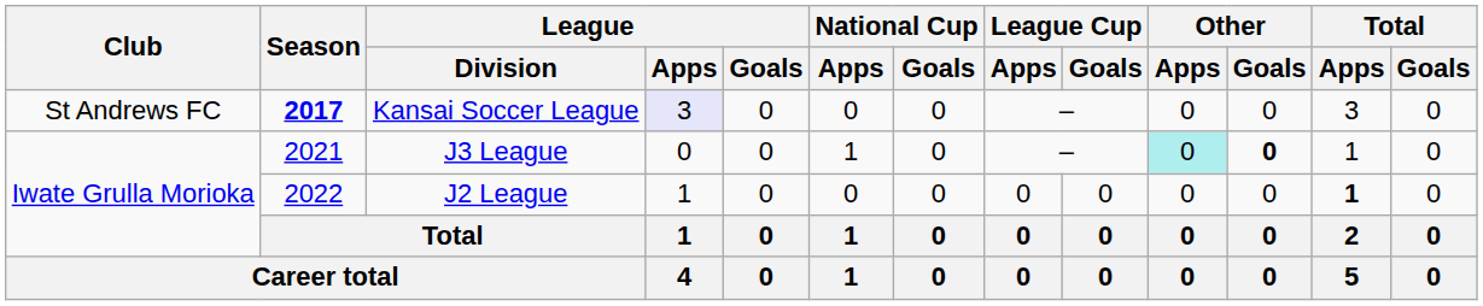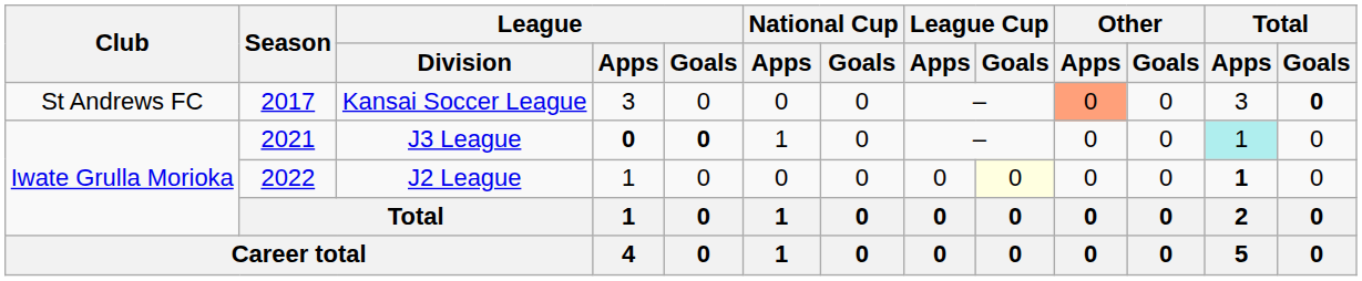Kansai Soccer League | Season: bold -> normal
Kansai Soccer League | League / Apps: lavender background -> no background
Kansai Soccer League | Other / Apps: no background -> lightsalmon background
Kansai Soccer League | Total / Goals: normal -> bold
J3 League | League / Apps: normal -> bold
J3 League | League / Goals: normal -> bold
J3 League | Other / Apps: paleturquoise background -> no background
J3 League | Other / Goals: bold -> normal
J3 League | Total / Apps: no background -> paleturquoise background
J2 League | League Cup / Goals: no background -> lightyellow background
